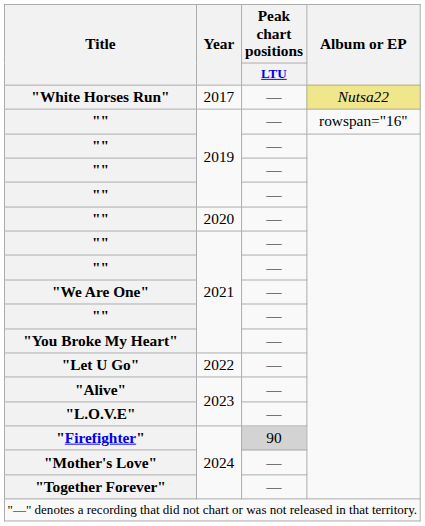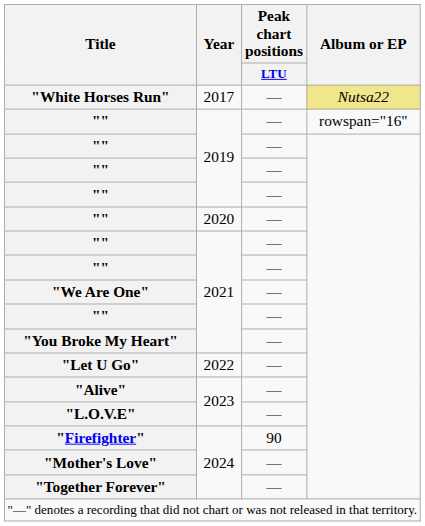"Firefighter" | Peak chart positions / LTU: lightgrey background -> no background
